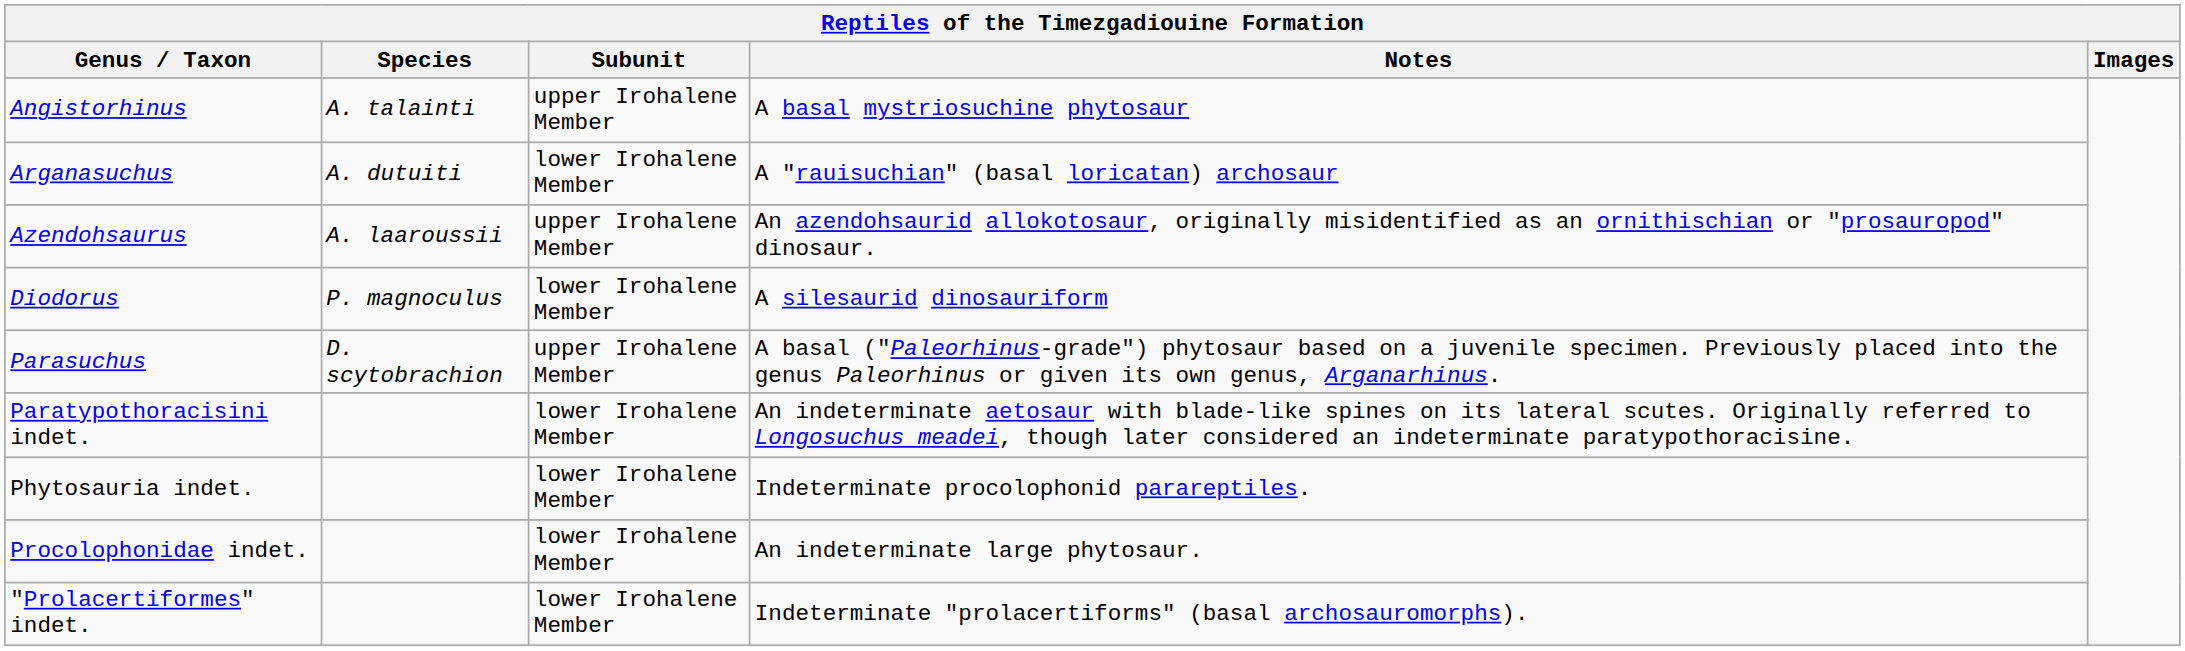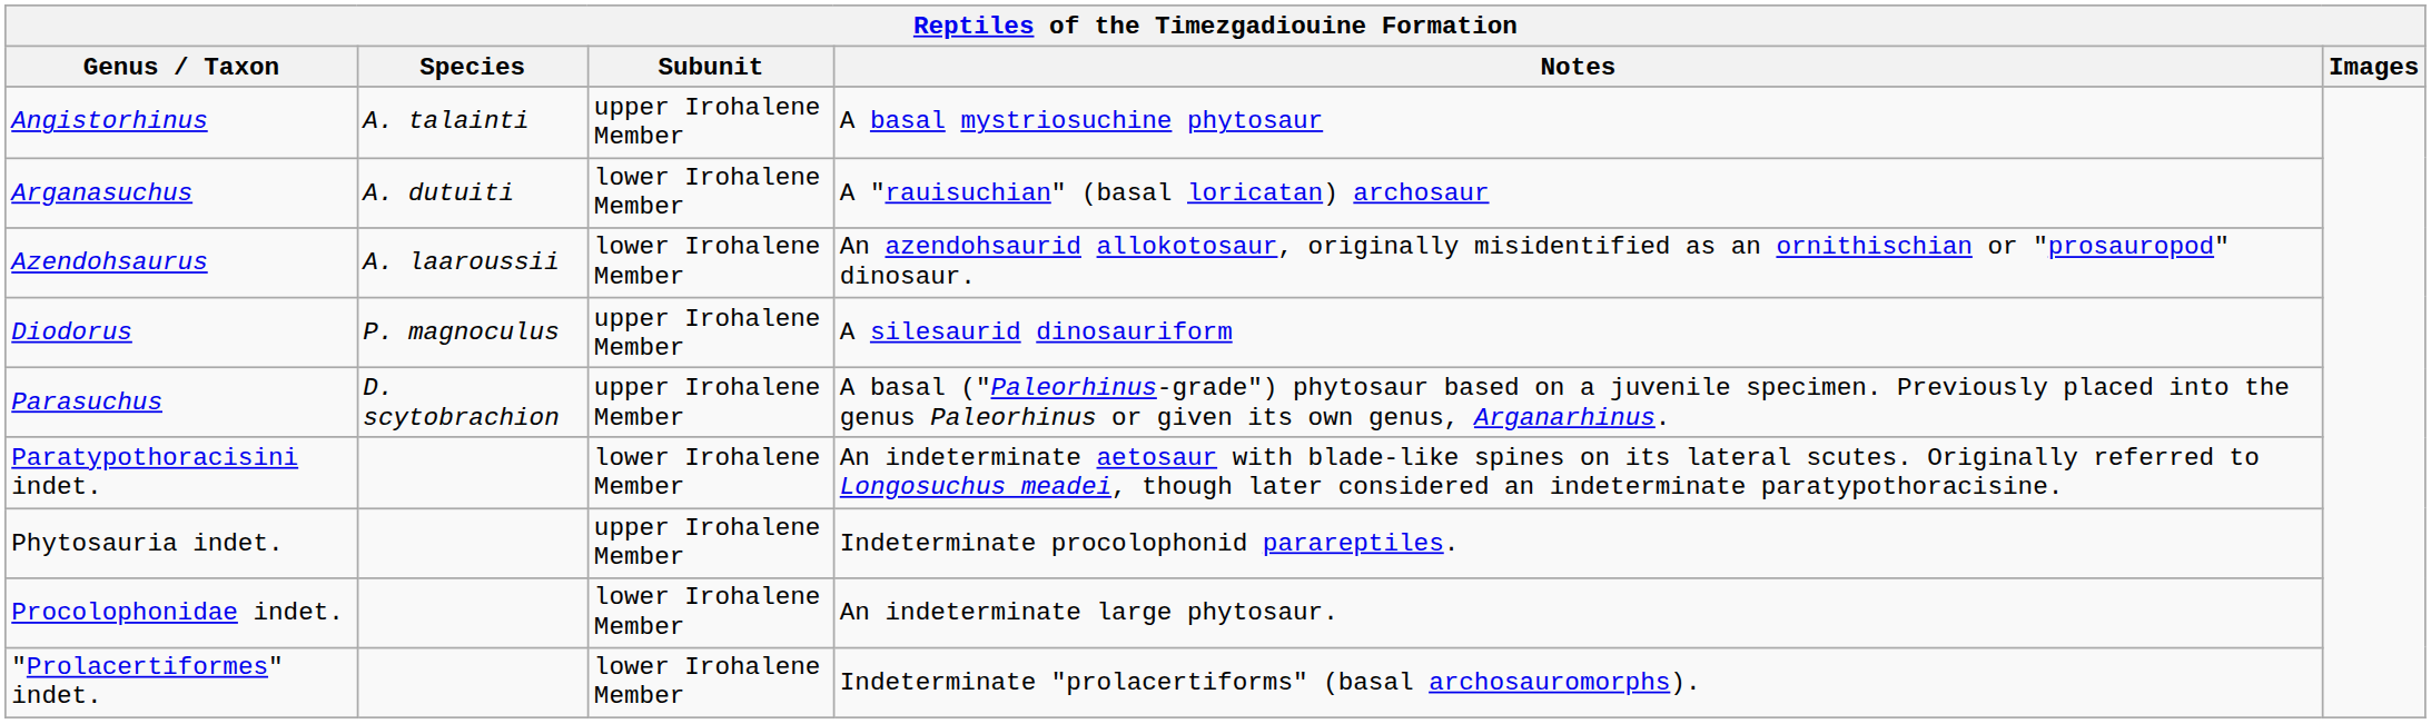Azendohsaurus | Subunit: upper Irohalene Member -> lower Irohalene Member
Diodorus | Subunit: lower Irohalene Member -> upper Irohalene Member
Phytosauria indet. | Subunit: lower Irohalene Member -> upper Irohalene Member
